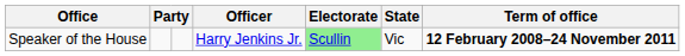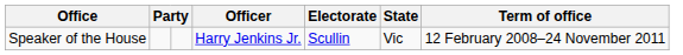Speaker of the House | Electorate: lightgreen background -> no background
Speaker of the House | Term of office: bold -> normal
